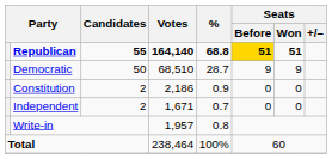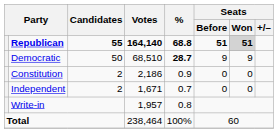Republican | Seats / Before: gold background -> no background
Republican | Seats / Won: no background -> lightgrey background
Democratic | %: normal -> bold
